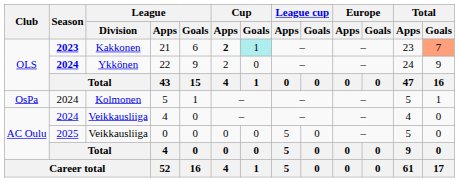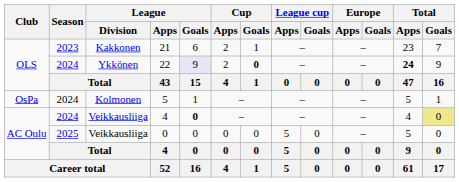21 | Season: bold -> normal
21 | Cup / Apps: bold -> normal
21 | Cup / Goals: paleturquoise background -> no background
21 | Total / Goals: lightsalmon background -> no background
22 | Season: bold -> normal
22 | League / Goals: no background -> lavender background
22 | Cup / Goals: normal -> bold
22 | Total / Apps: normal -> bold
Veikkausliiga / 4 | League / Goals: normal -> bold
Veikkausliiga / 4 | Total / Goals: no background -> khaki background
